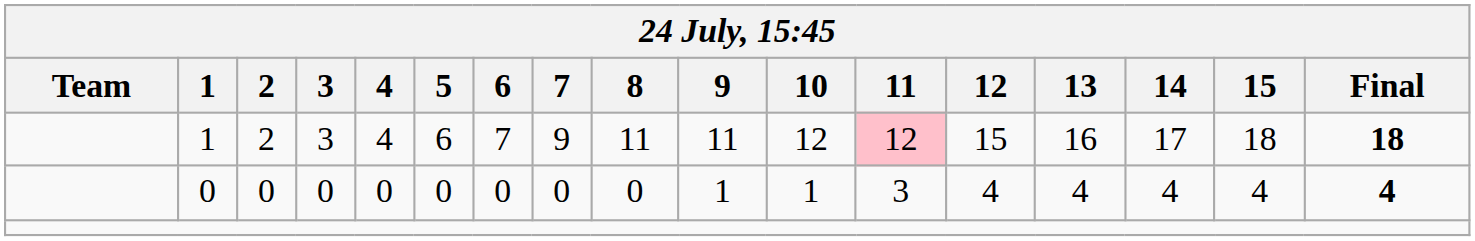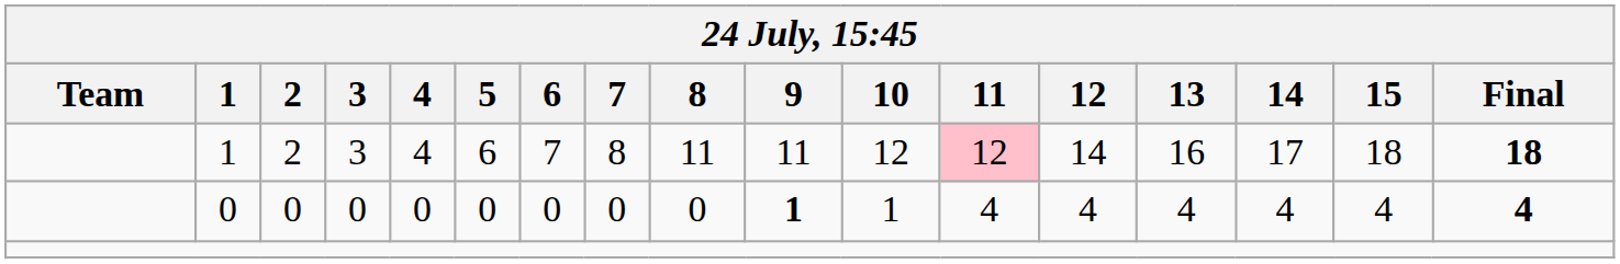row 3 | 7: 9 -> 8
row 3 | 12: 15 -> 14
row 4 | 9: normal -> bold
row 4 | 11: 3 -> 4
